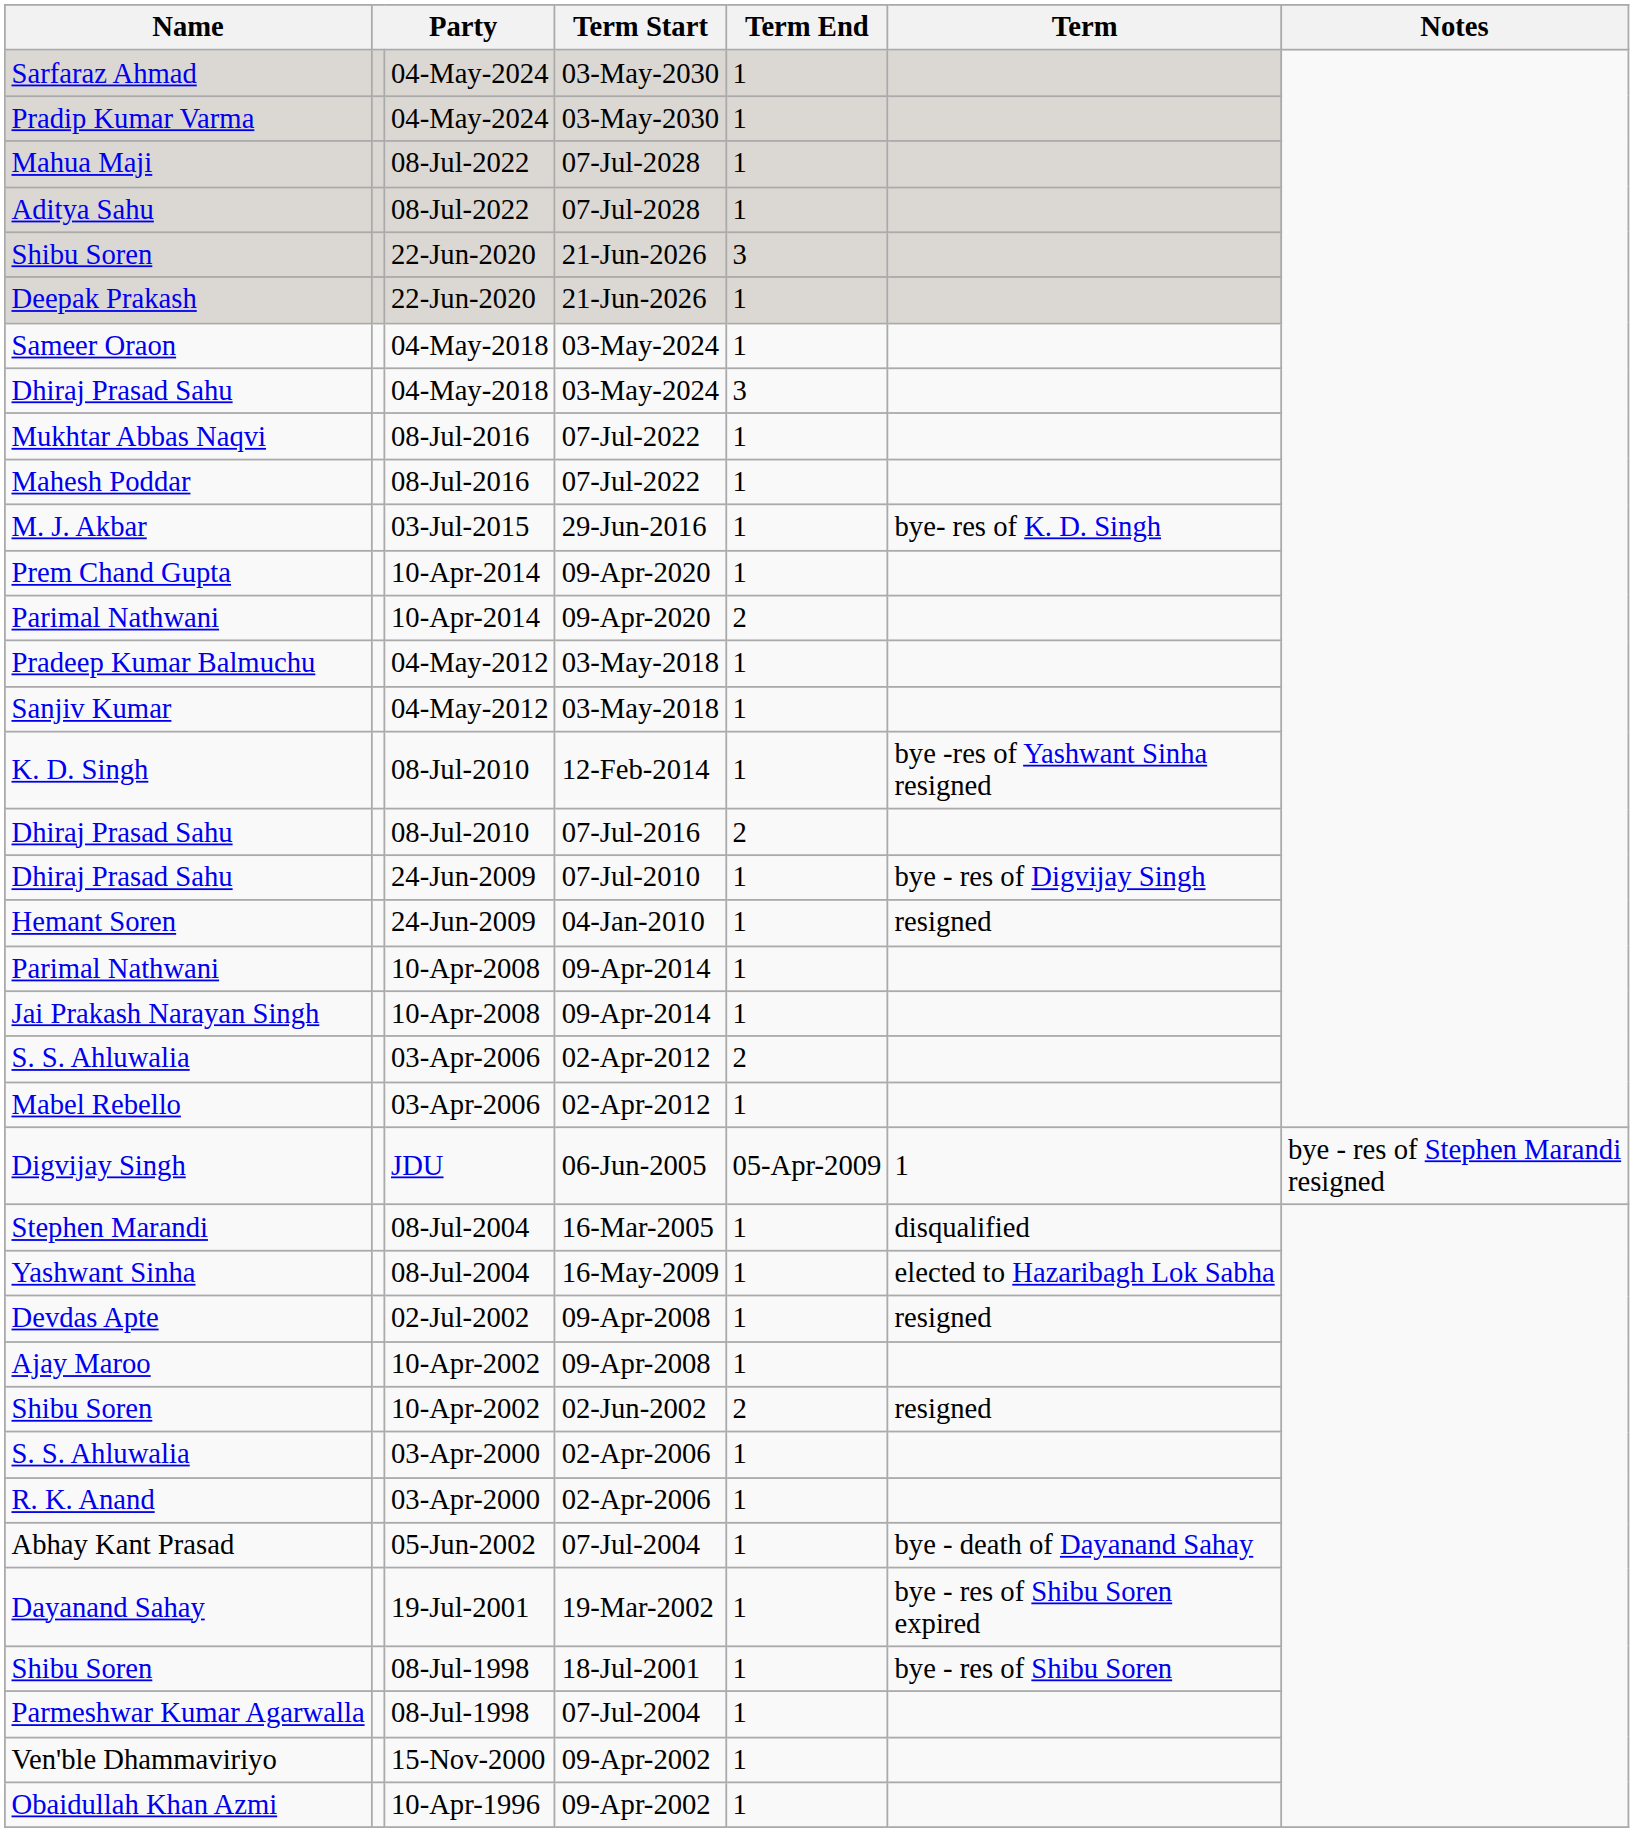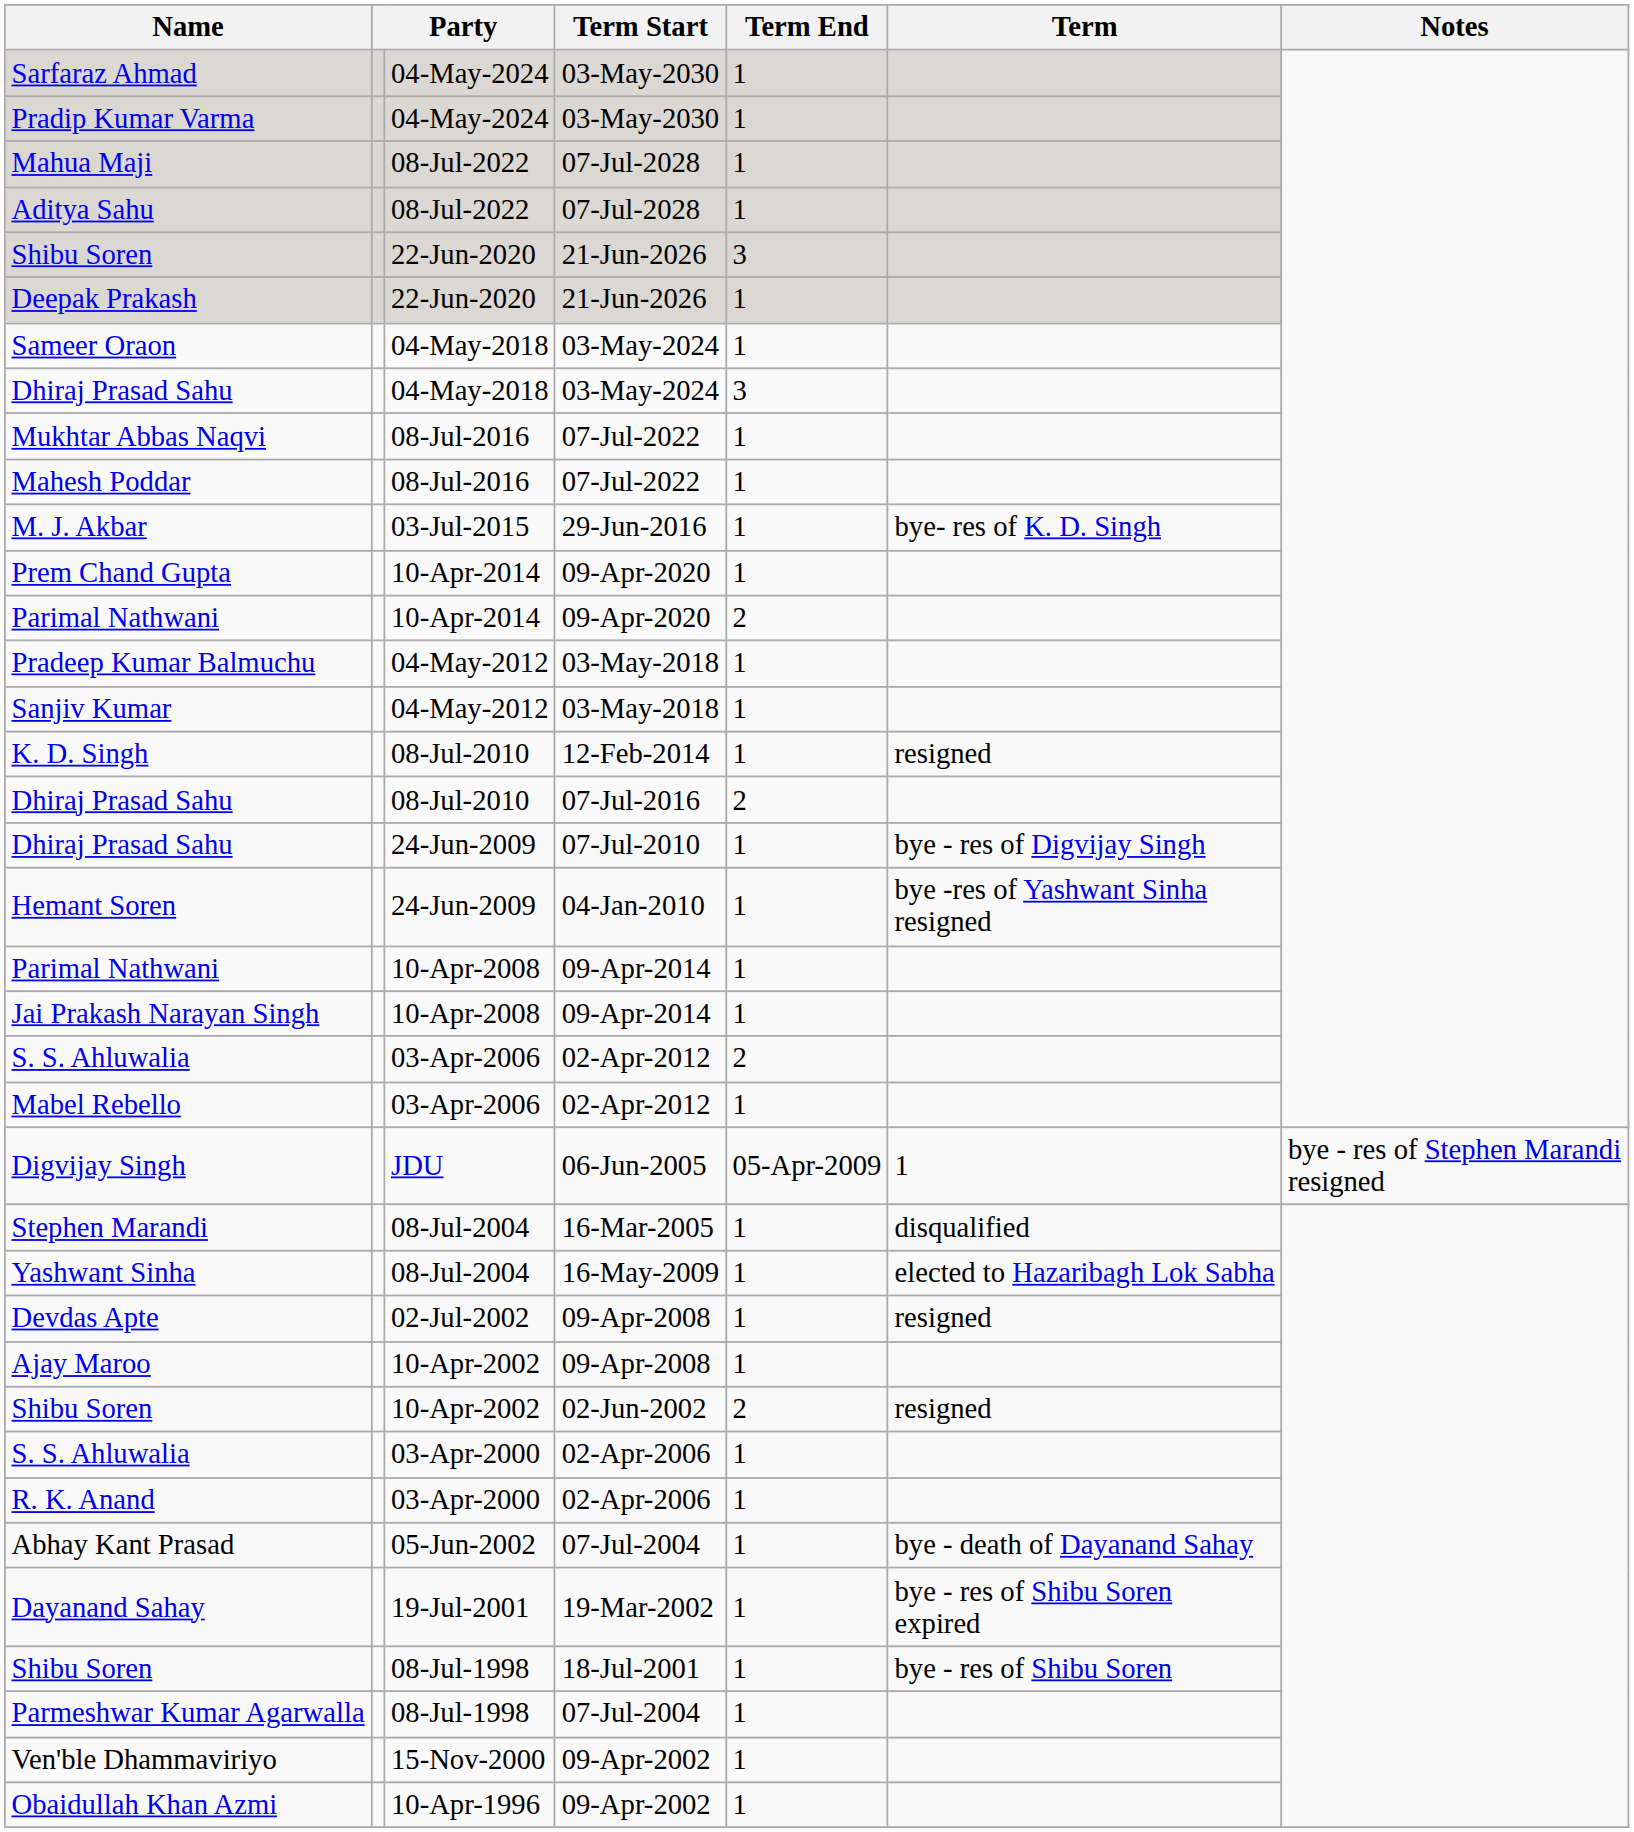K. D. Singh | Term: bye -res of Yashwant Sinha resigned -> resigned
Hemant Soren | Term: resigned -> bye -res of Yashwant Sinha resigned
